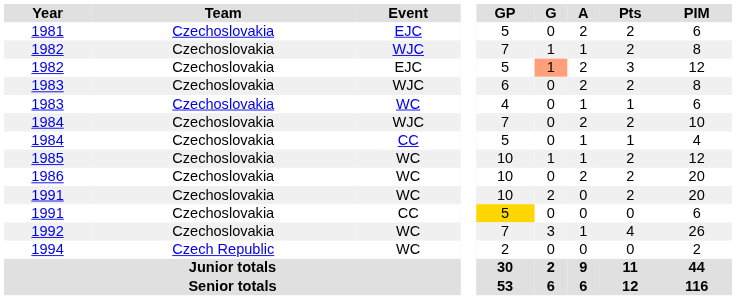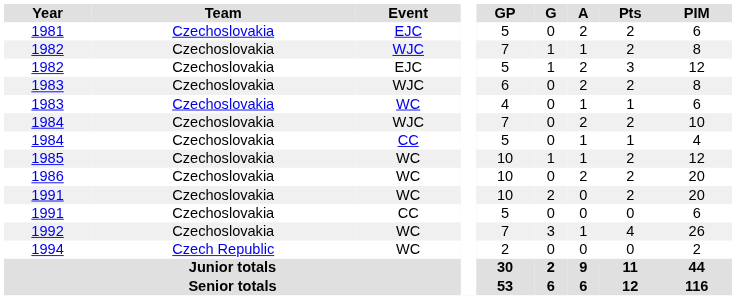1982 / EJC | G: lightsalmon background -> no background
1991 / CC | GP: gold background -> no background
